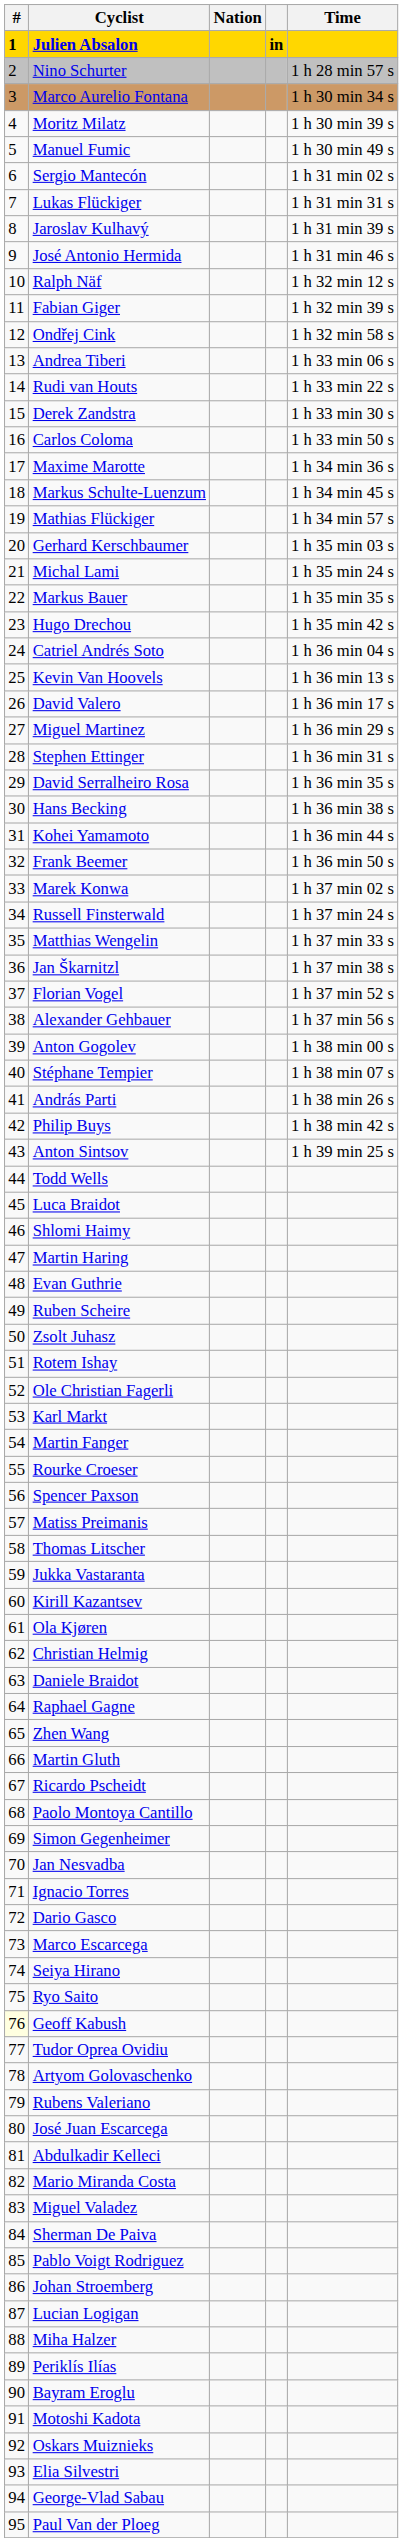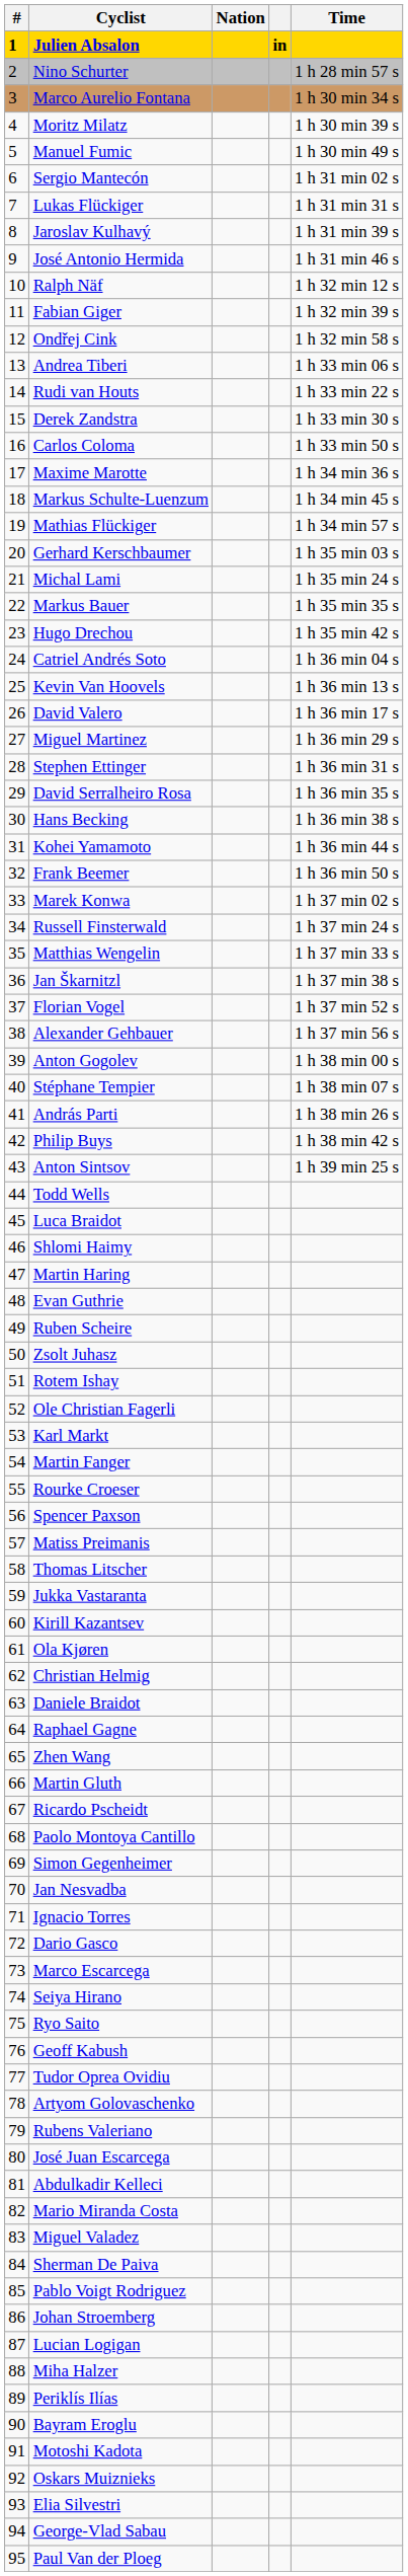Geoff Kabush | #: lightyellow background -> no background
